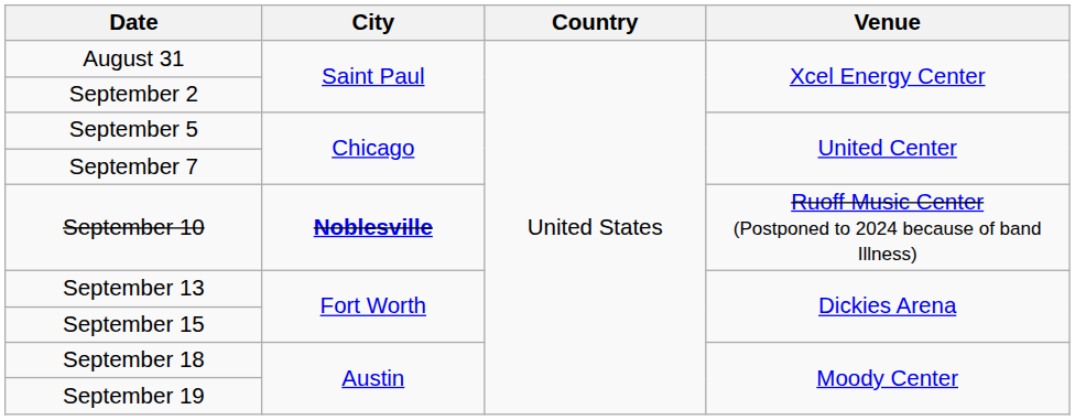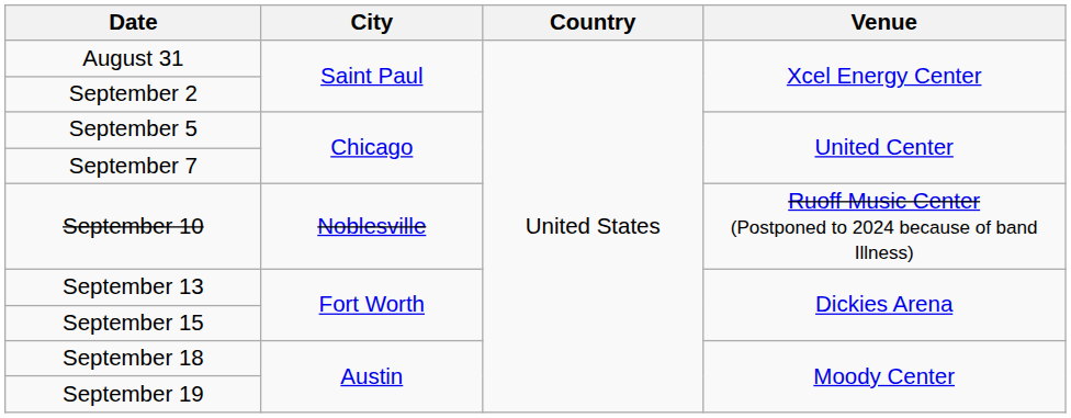September 10 | City: bold -> normal
